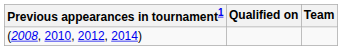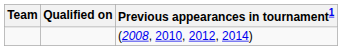columns swapped: Team <-> Previous appearances in tournament1
